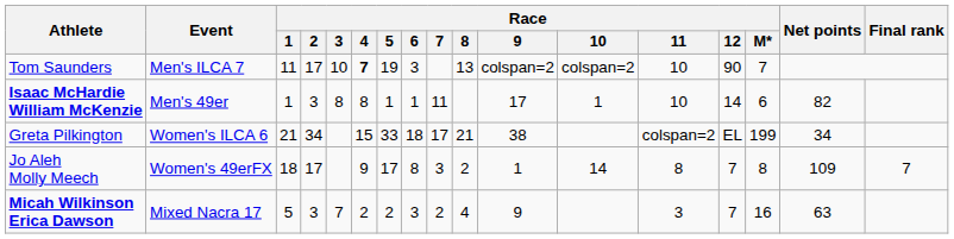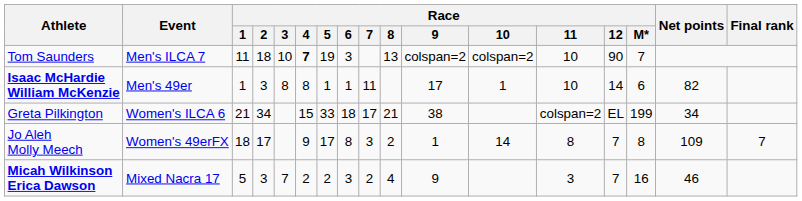Tom Saunders | Race / 2: 17 -> 18
Micah Wilkinson Erica Dawson | Net points: 63 -> 46
